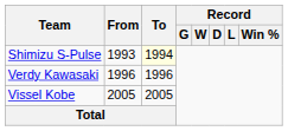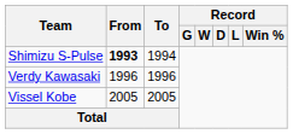Shimizu S-Pulse | From: normal -> bold
Shimizu S-Pulse | To: lightyellow background -> no background
